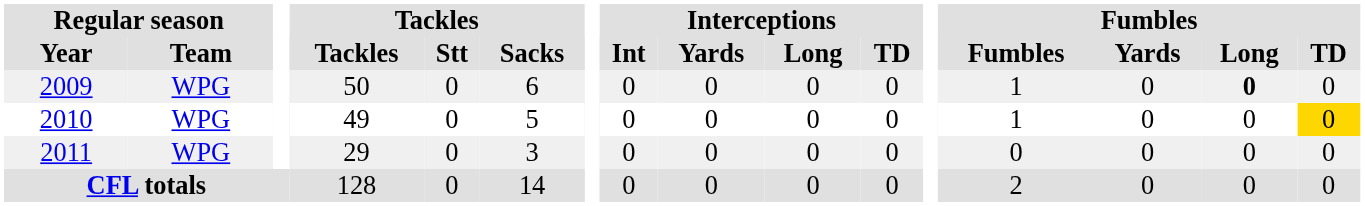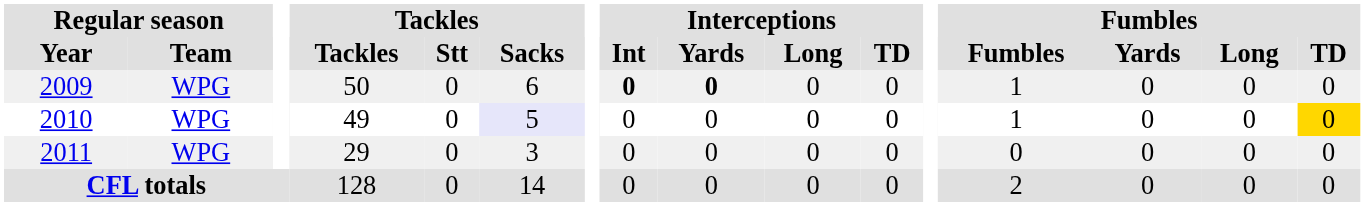2009 | Interceptions / Int: normal -> bold
2009 | Interceptions / Yards: normal -> bold
2009 | Fumbles / Long: bold -> normal
2010 | Tackles / Sacks: no background -> lavender background
